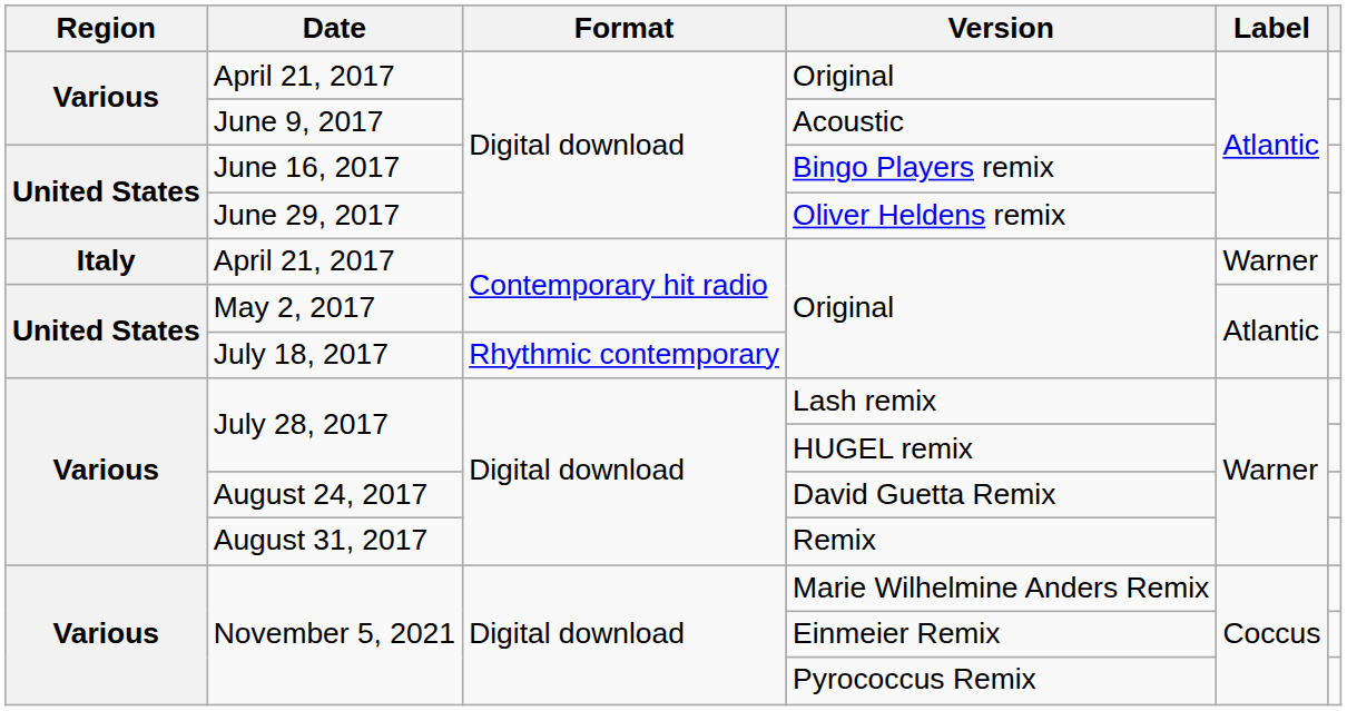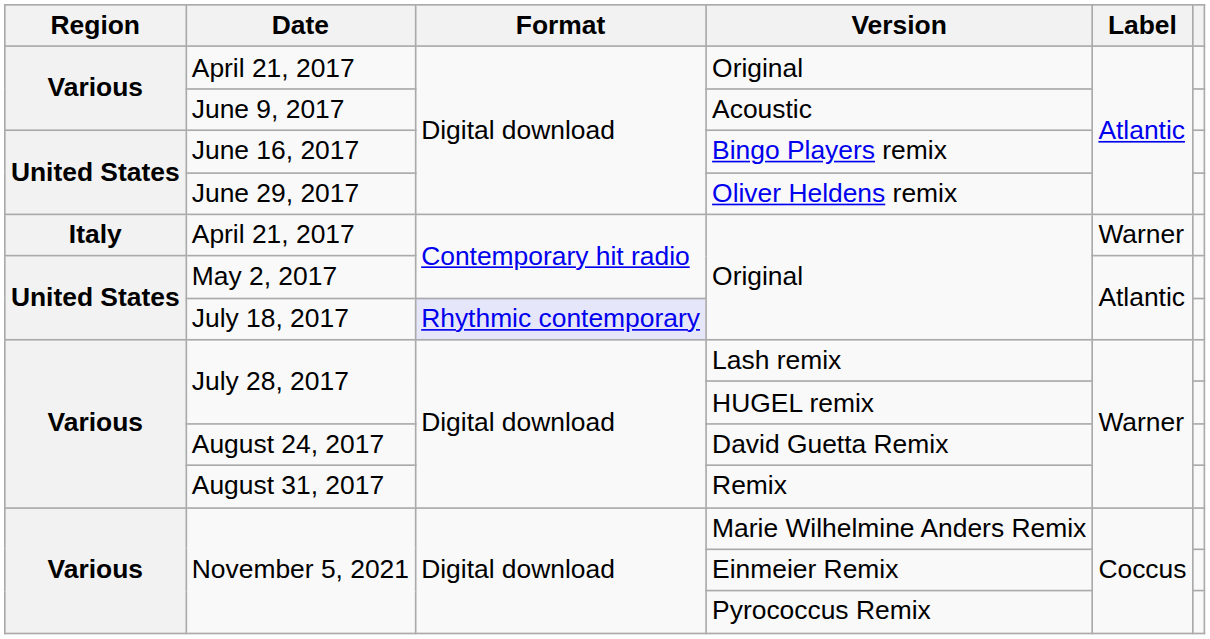July 18, 2017 / Original | Format: no background -> lavender background
